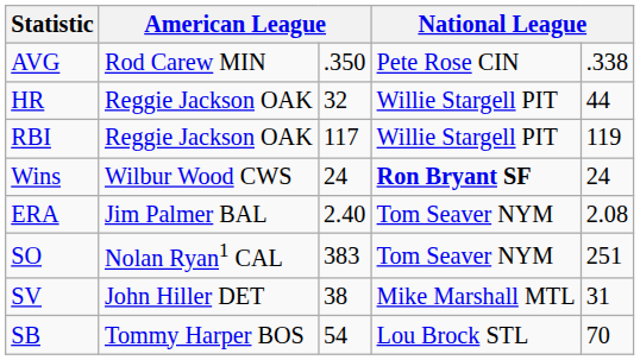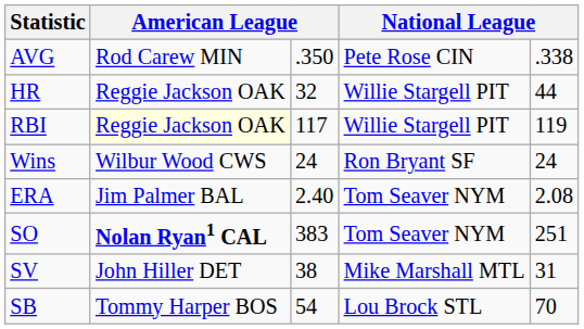RBI | column 2: no background -> lightyellow background
Wins | column 4: bold -> normal
SO | column 2: normal -> bold
